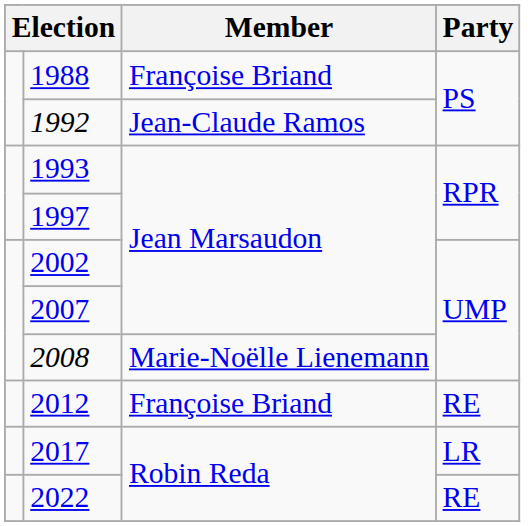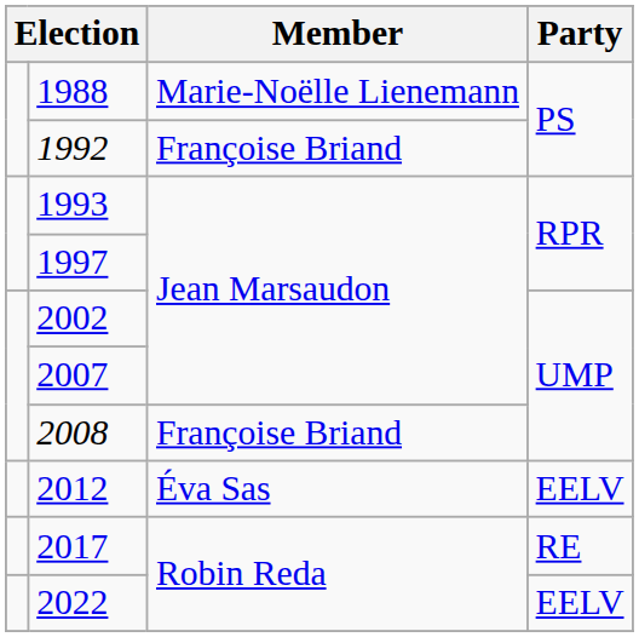1988 | Member: Françoise Briand -> Marie-Noëlle Lienemann
1992 | Member: Jean-Claude Ramos -> Françoise Briand
2008 | Member: Marie-Noëlle Lienemann -> Françoise Briand
2012 | Member: Françoise Briand -> Éva Sas
2012 | Party: RE -> EELV
2017 | Party: LR -> RE
2022 | Party: RE -> EELV
